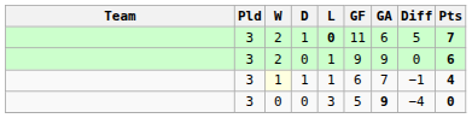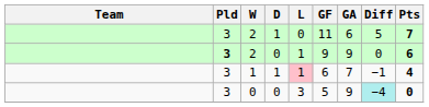row 2 | L: bold -> normal
row 3 | Pld: normal -> bold
row 4 | W: lightyellow background -> no background
row 4 | L: no background -> pink background
row 5 | GA: bold -> normal
row 5 | Diff: no background -> paleturquoise background
